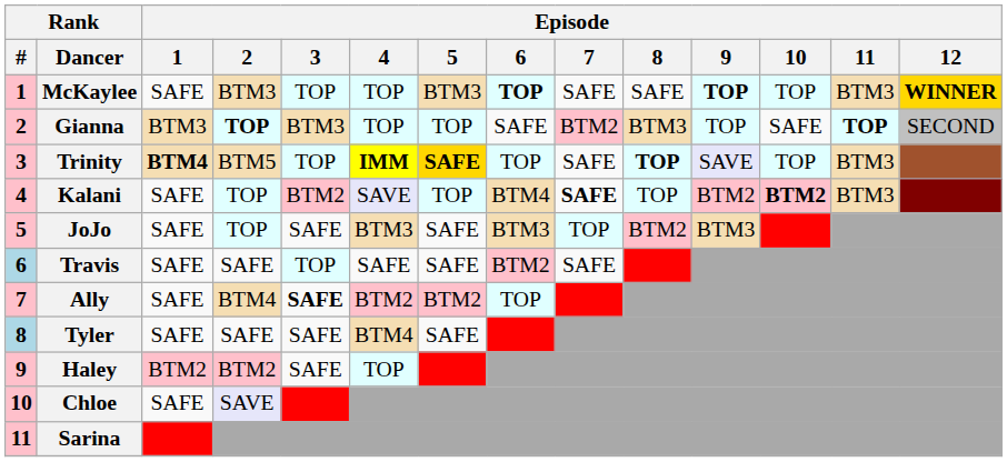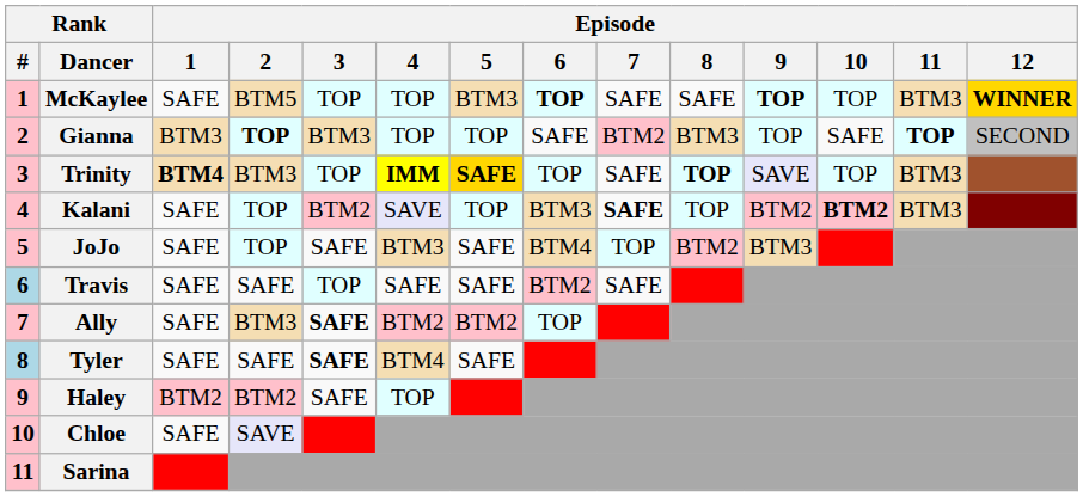McKaylee | Episode / 2: BTM3 -> BTM5
Trinity | Episode / 2: BTM5 -> BTM3
Kalani | Episode / 6: BTM4 -> BTM3
JoJo | Episode / 6: BTM3 -> BTM4
Ally | Episode / 2: BTM4 -> BTM3
Tyler | Episode / 3: normal -> bold
